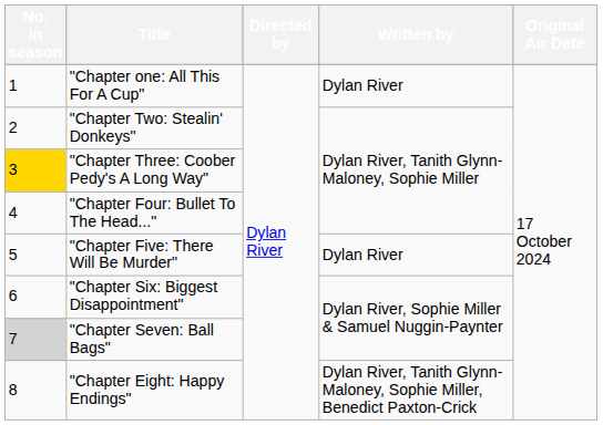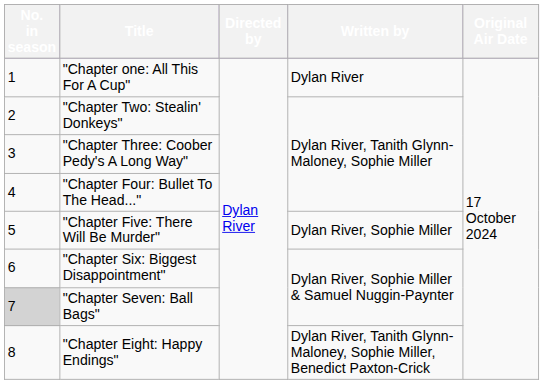"Chapter Three: Coober Pedy's A Long Way" | No. in season: gold background -> no background
"Chapter Five: There Will Be Murder" | Written by: Dylan River -> Dylan River, Sophie Miller
